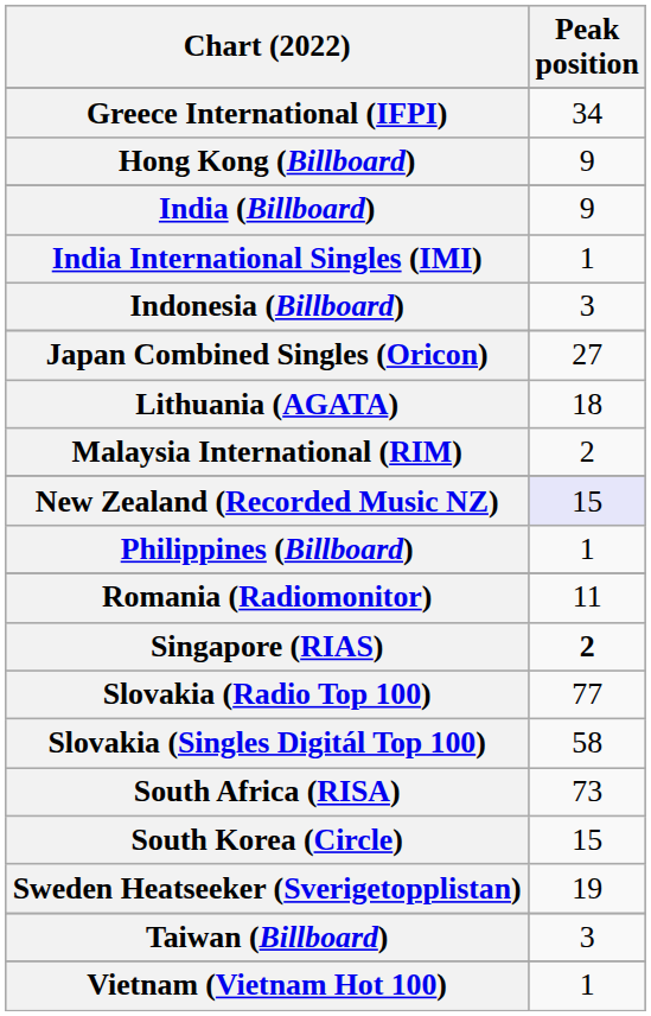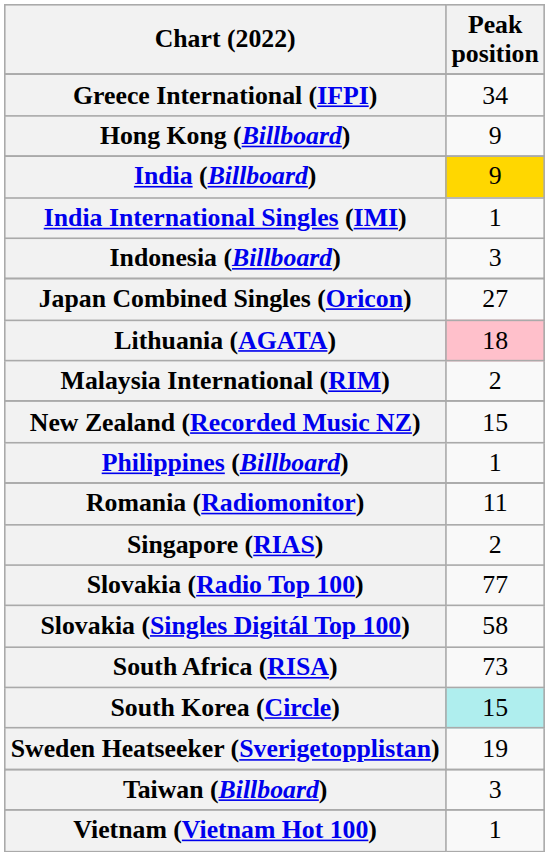India (Billboard) | Peak position: no background -> gold background
Lithuania (AGATA) | Peak position: no background -> pink background
New Zealand (Recorded Music NZ) | Peak position: lavender background -> no background
Singapore (RIAS) | Peak position: bold -> normal
South Korea (Circle) | Peak position: no background -> paleturquoise background
